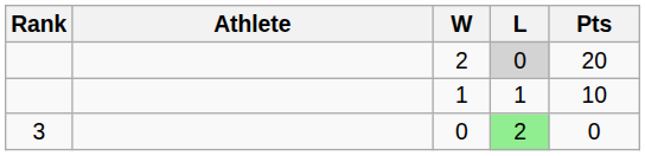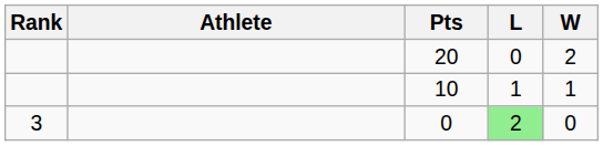columns swapped: W <-> Pts
row 2 | L: lightgrey background -> no background
